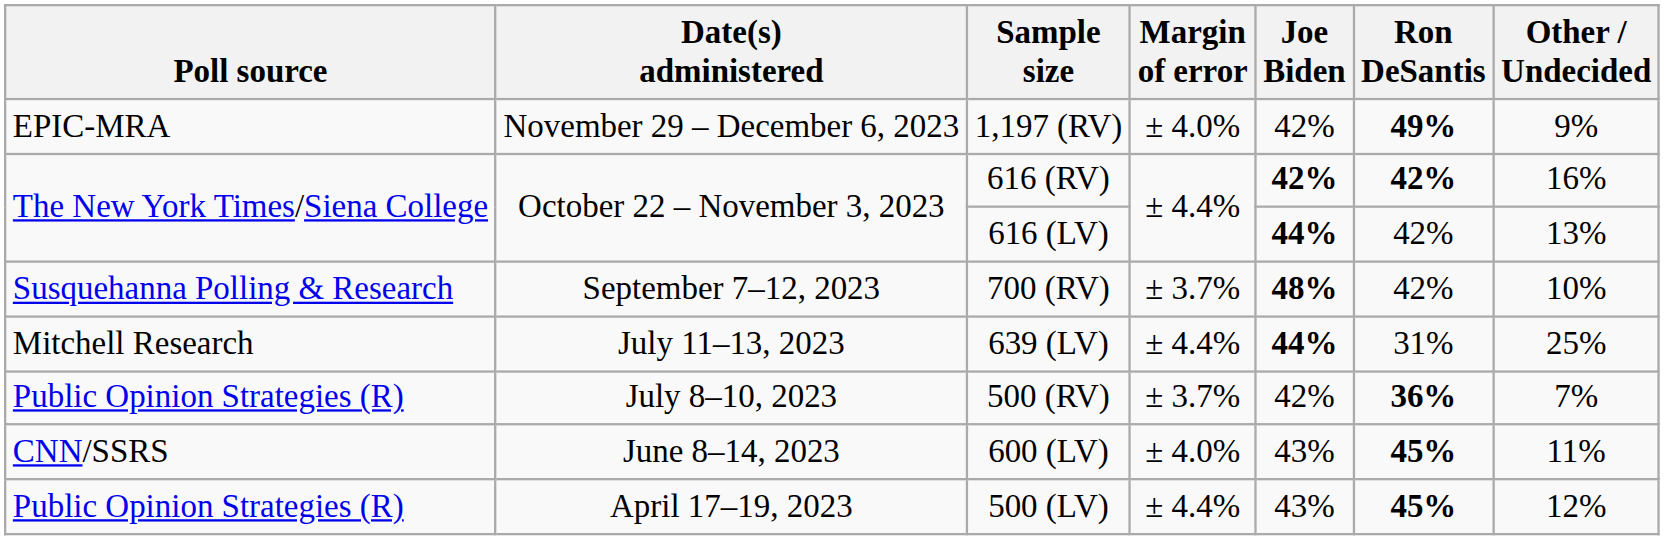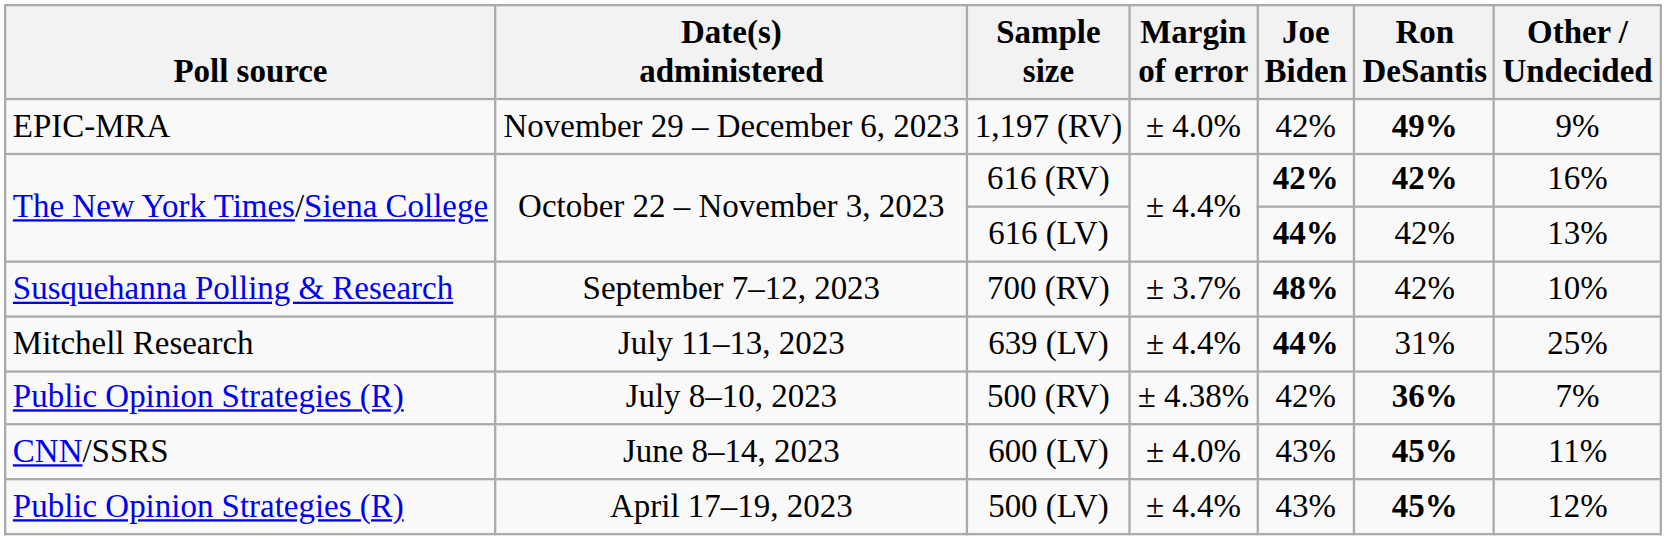500 (RV) | Margin of error: ± 3.7% -> ± 4.38%
